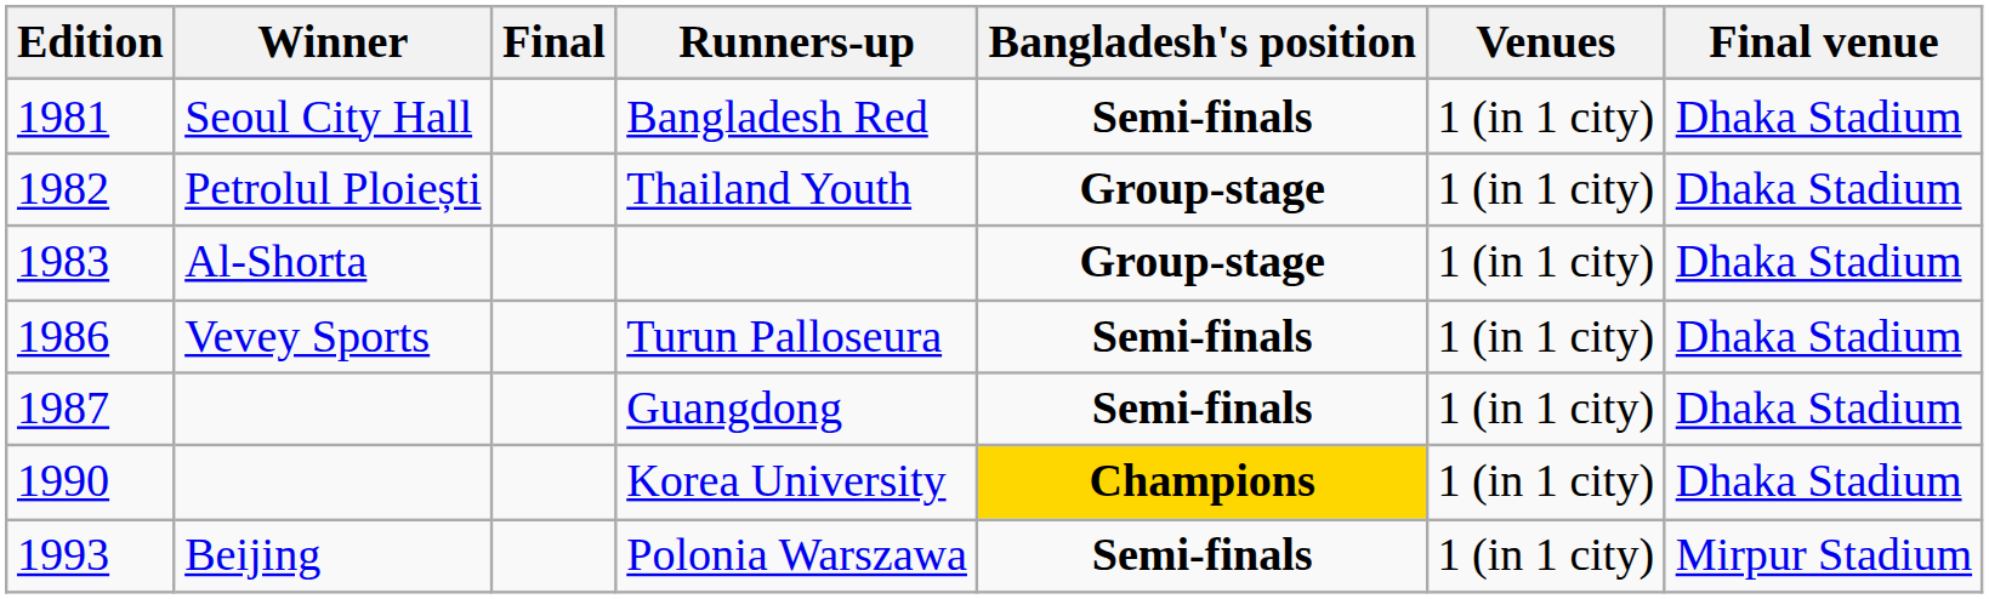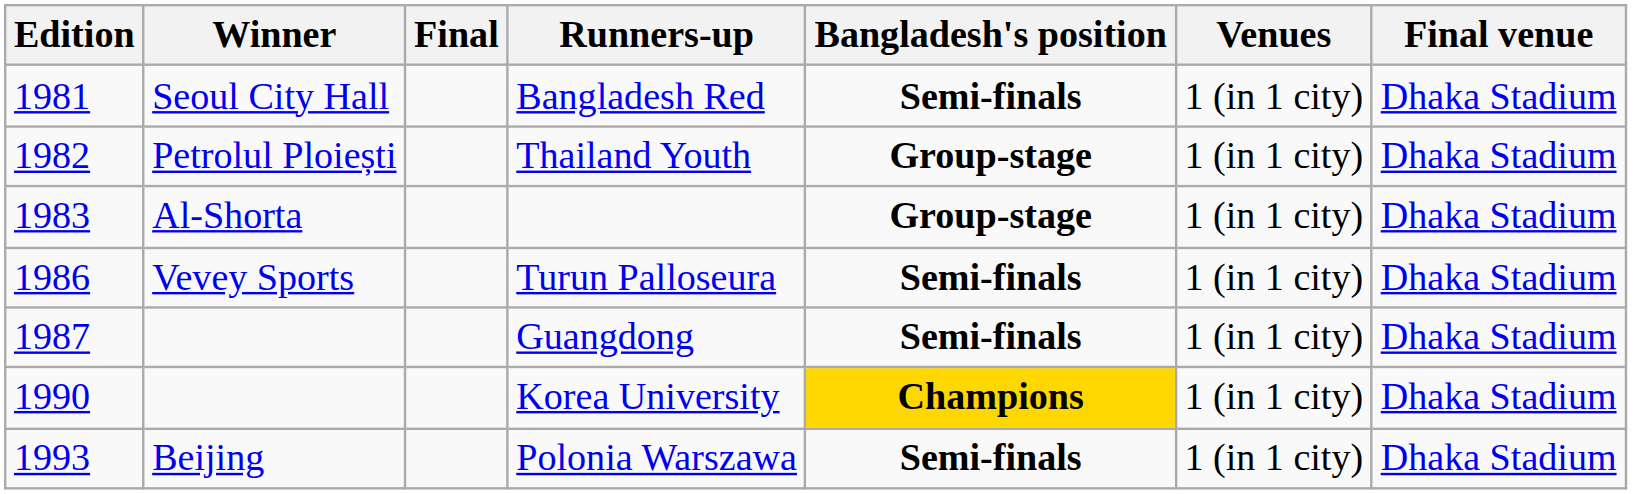Polonia Warszawa | Final venue: Mirpur Stadium -> Dhaka Stadium
